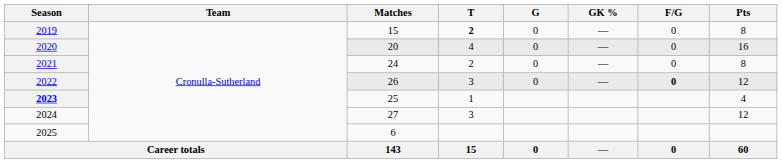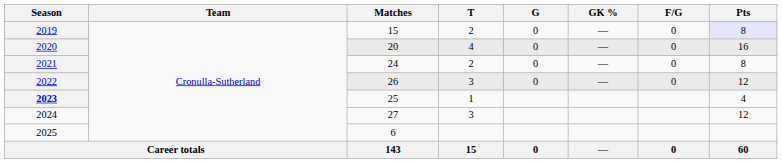2019 | T: bold -> normal
2019 | Pts: no background -> lavender background
2022 | F/G: bold -> normal
